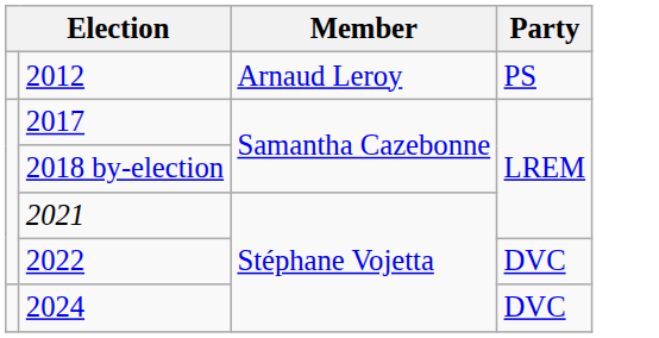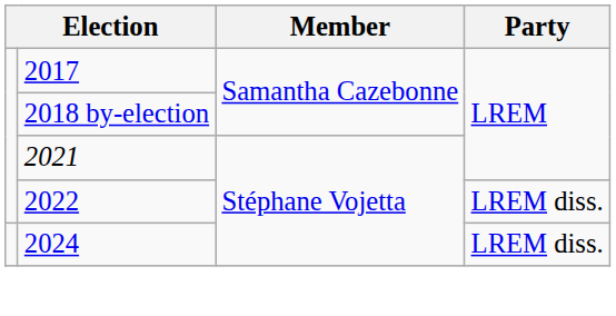- row: 2012 | Arnaud Leroy | PS
2022 | Party: DVC -> LREM diss.
2024 | Party: DVC -> LREM diss.
